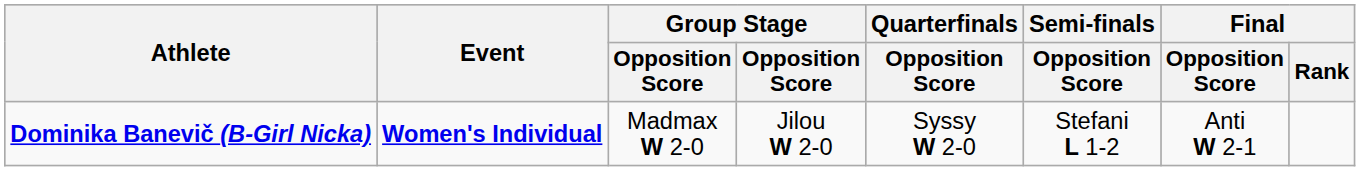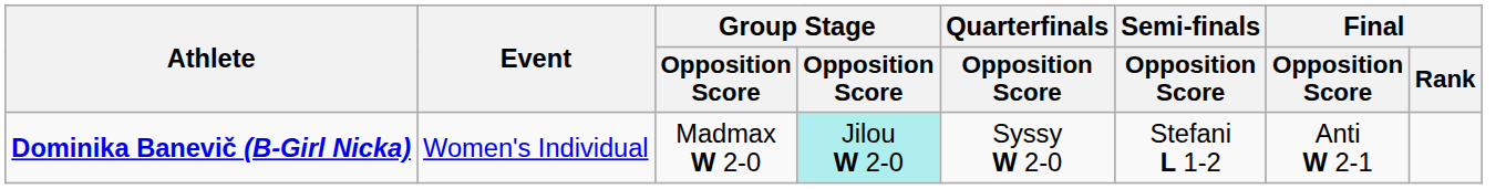Dominika Banevič (B-Girl Nicka) | Event: bold -> normal
Dominika Banevič (B-Girl Nicka) | column 4: no background -> paleturquoise background
